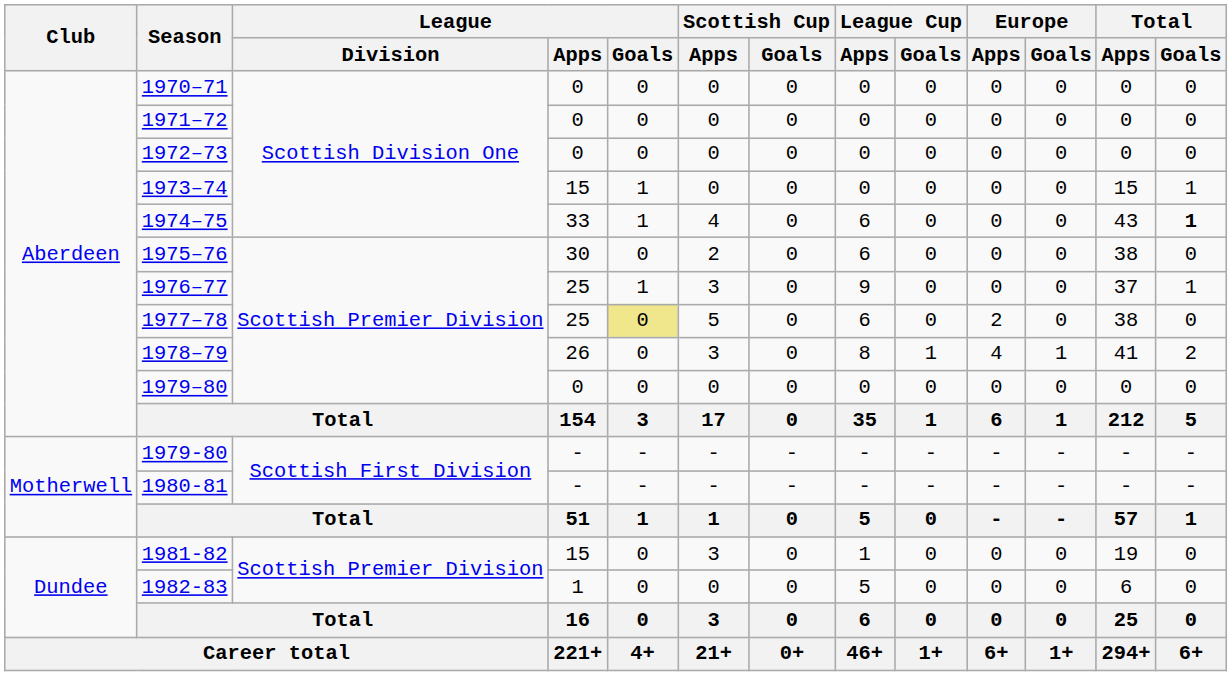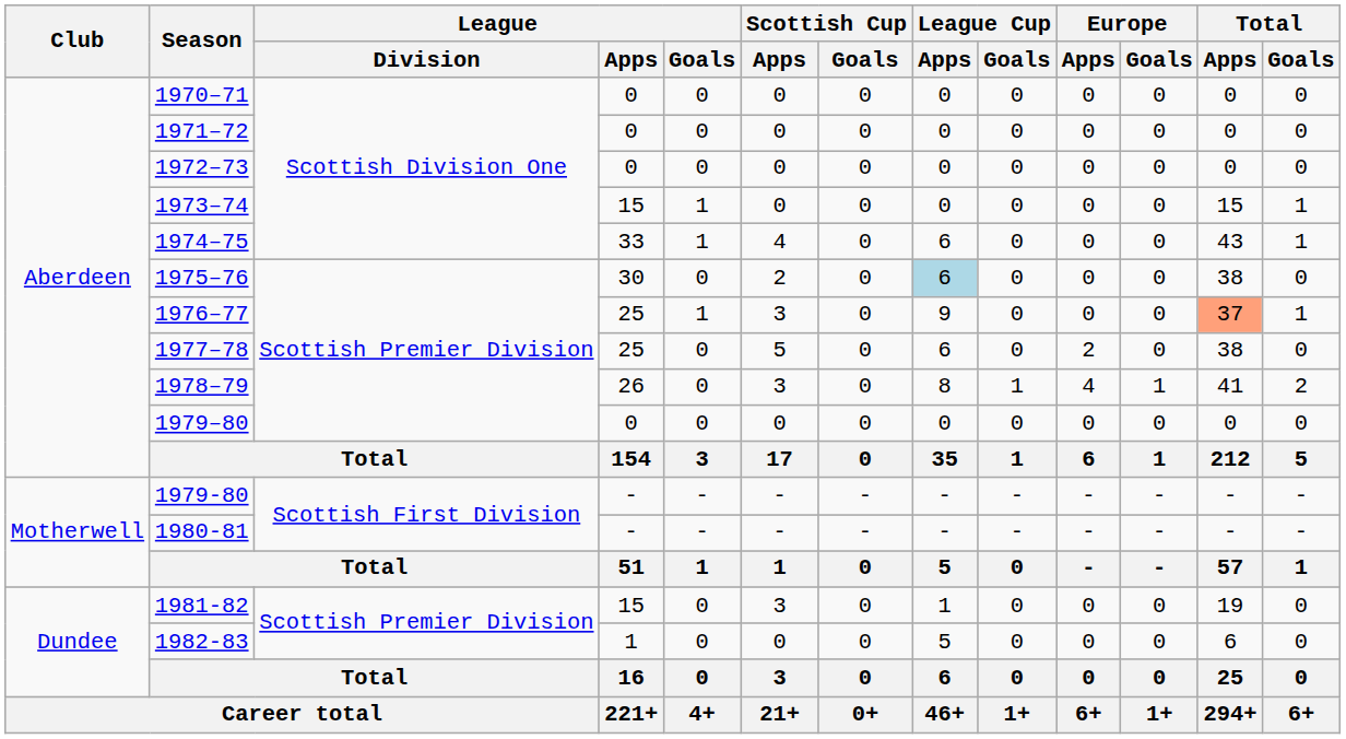1974–75 | Total / Goals: bold -> normal
1975–76 | League Cup / Apps: no background -> lightblue background
1976–77 | Total / Apps: no background -> lightsalmon background
1977–78 | League / Goals: khaki background -> no background
